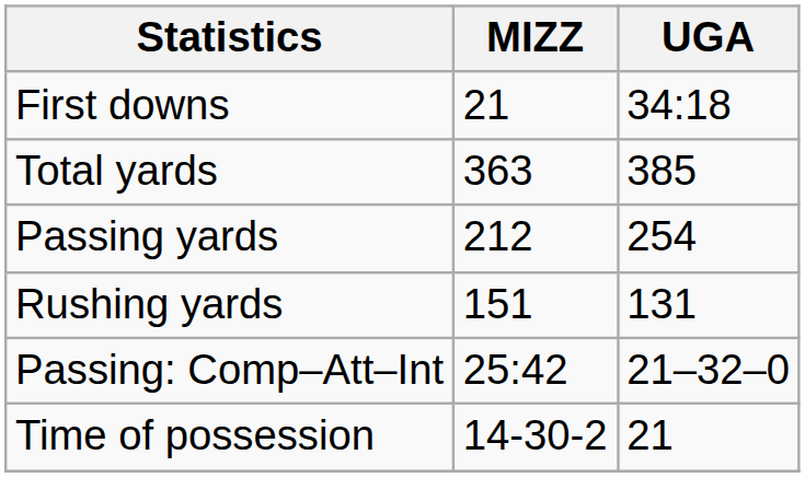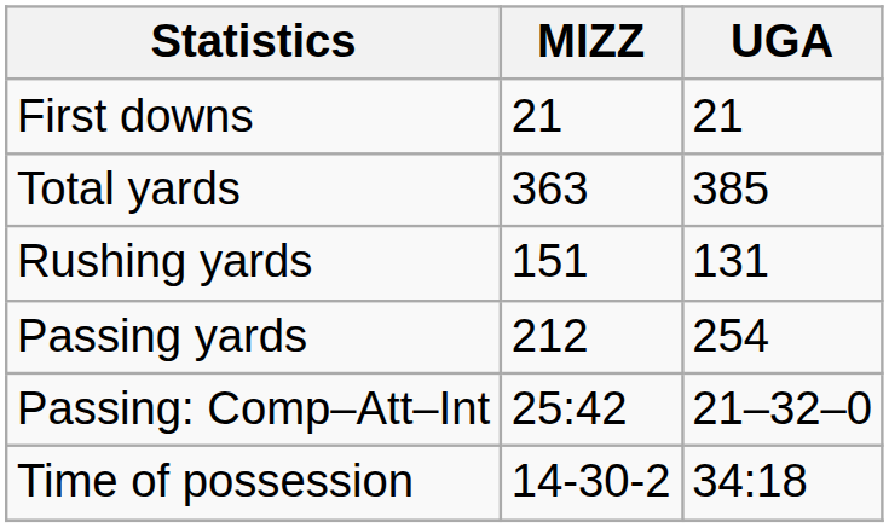First downs | UGA: 34:18 -> 21
rows swapped: Rushing yards <-> Passing yards
Time of possession | UGA: 21 -> 34:18
